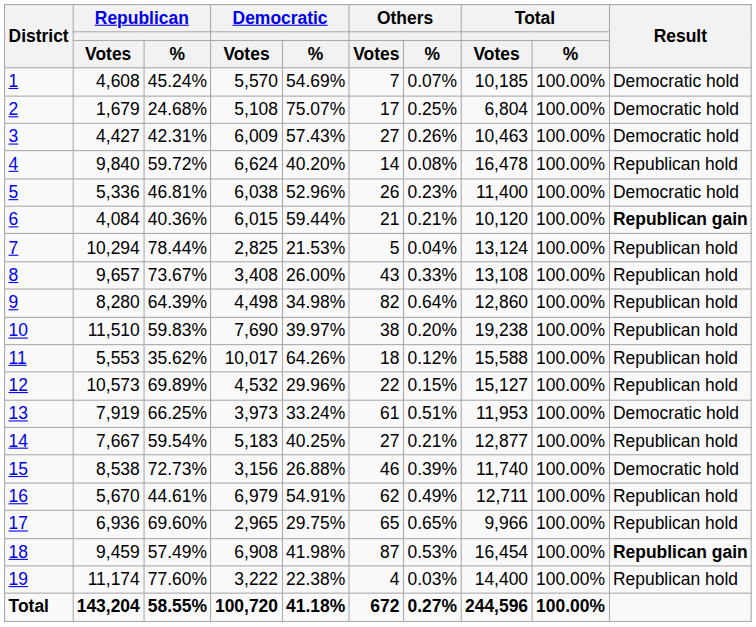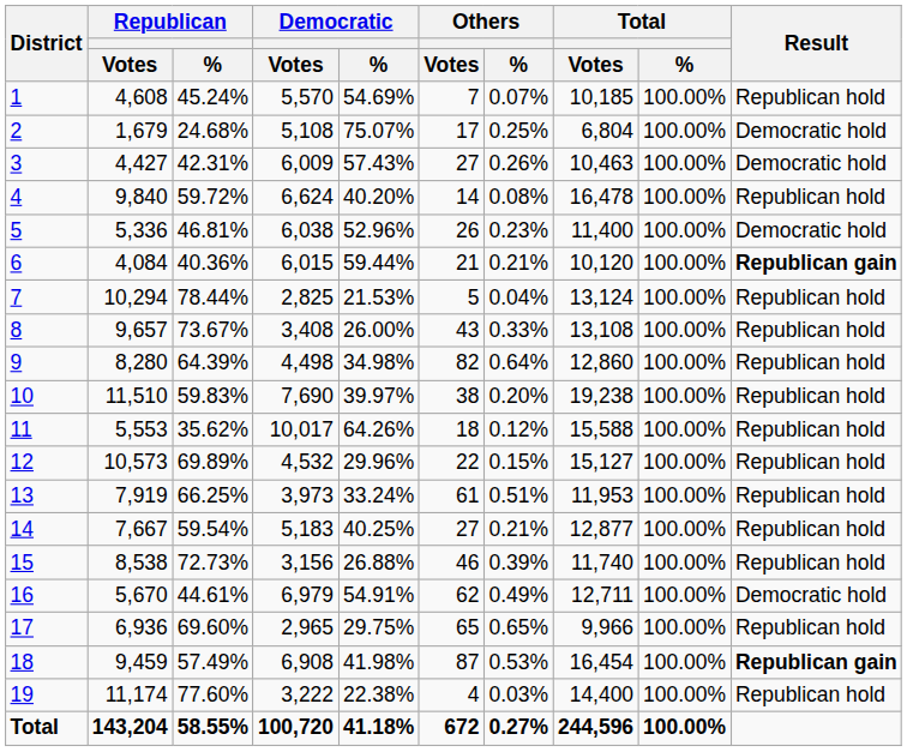1 | Result: Democratic hold -> Republican hold
13 | Result: Democratic hold -> Republican hold
15 | Result: Democratic hold -> Republican hold
16 | Result: Republican hold -> Democratic hold
